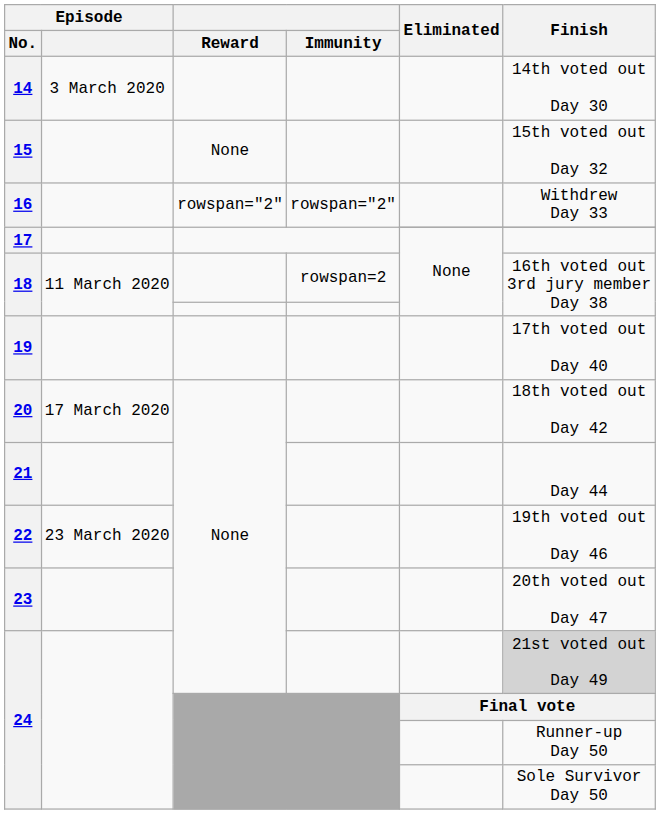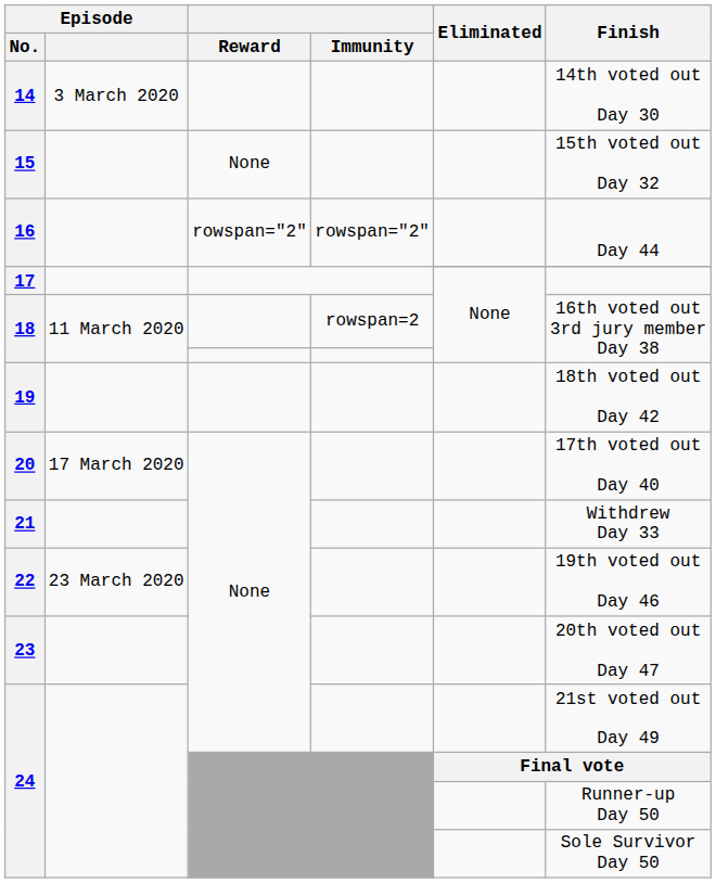16 / rowspan="2" | Finish: Withdrew Day 33 -> Day 44
19 | Finish: 17th voted out Day 40 -> 18th voted out Day 42
20 | Finish: 18th voted out Day 42 -> 17th voted out Day 40
21 | Finish: Day 44 -> Withdrew Day 33
24 / None | Finish: lightgrey background -> no background
